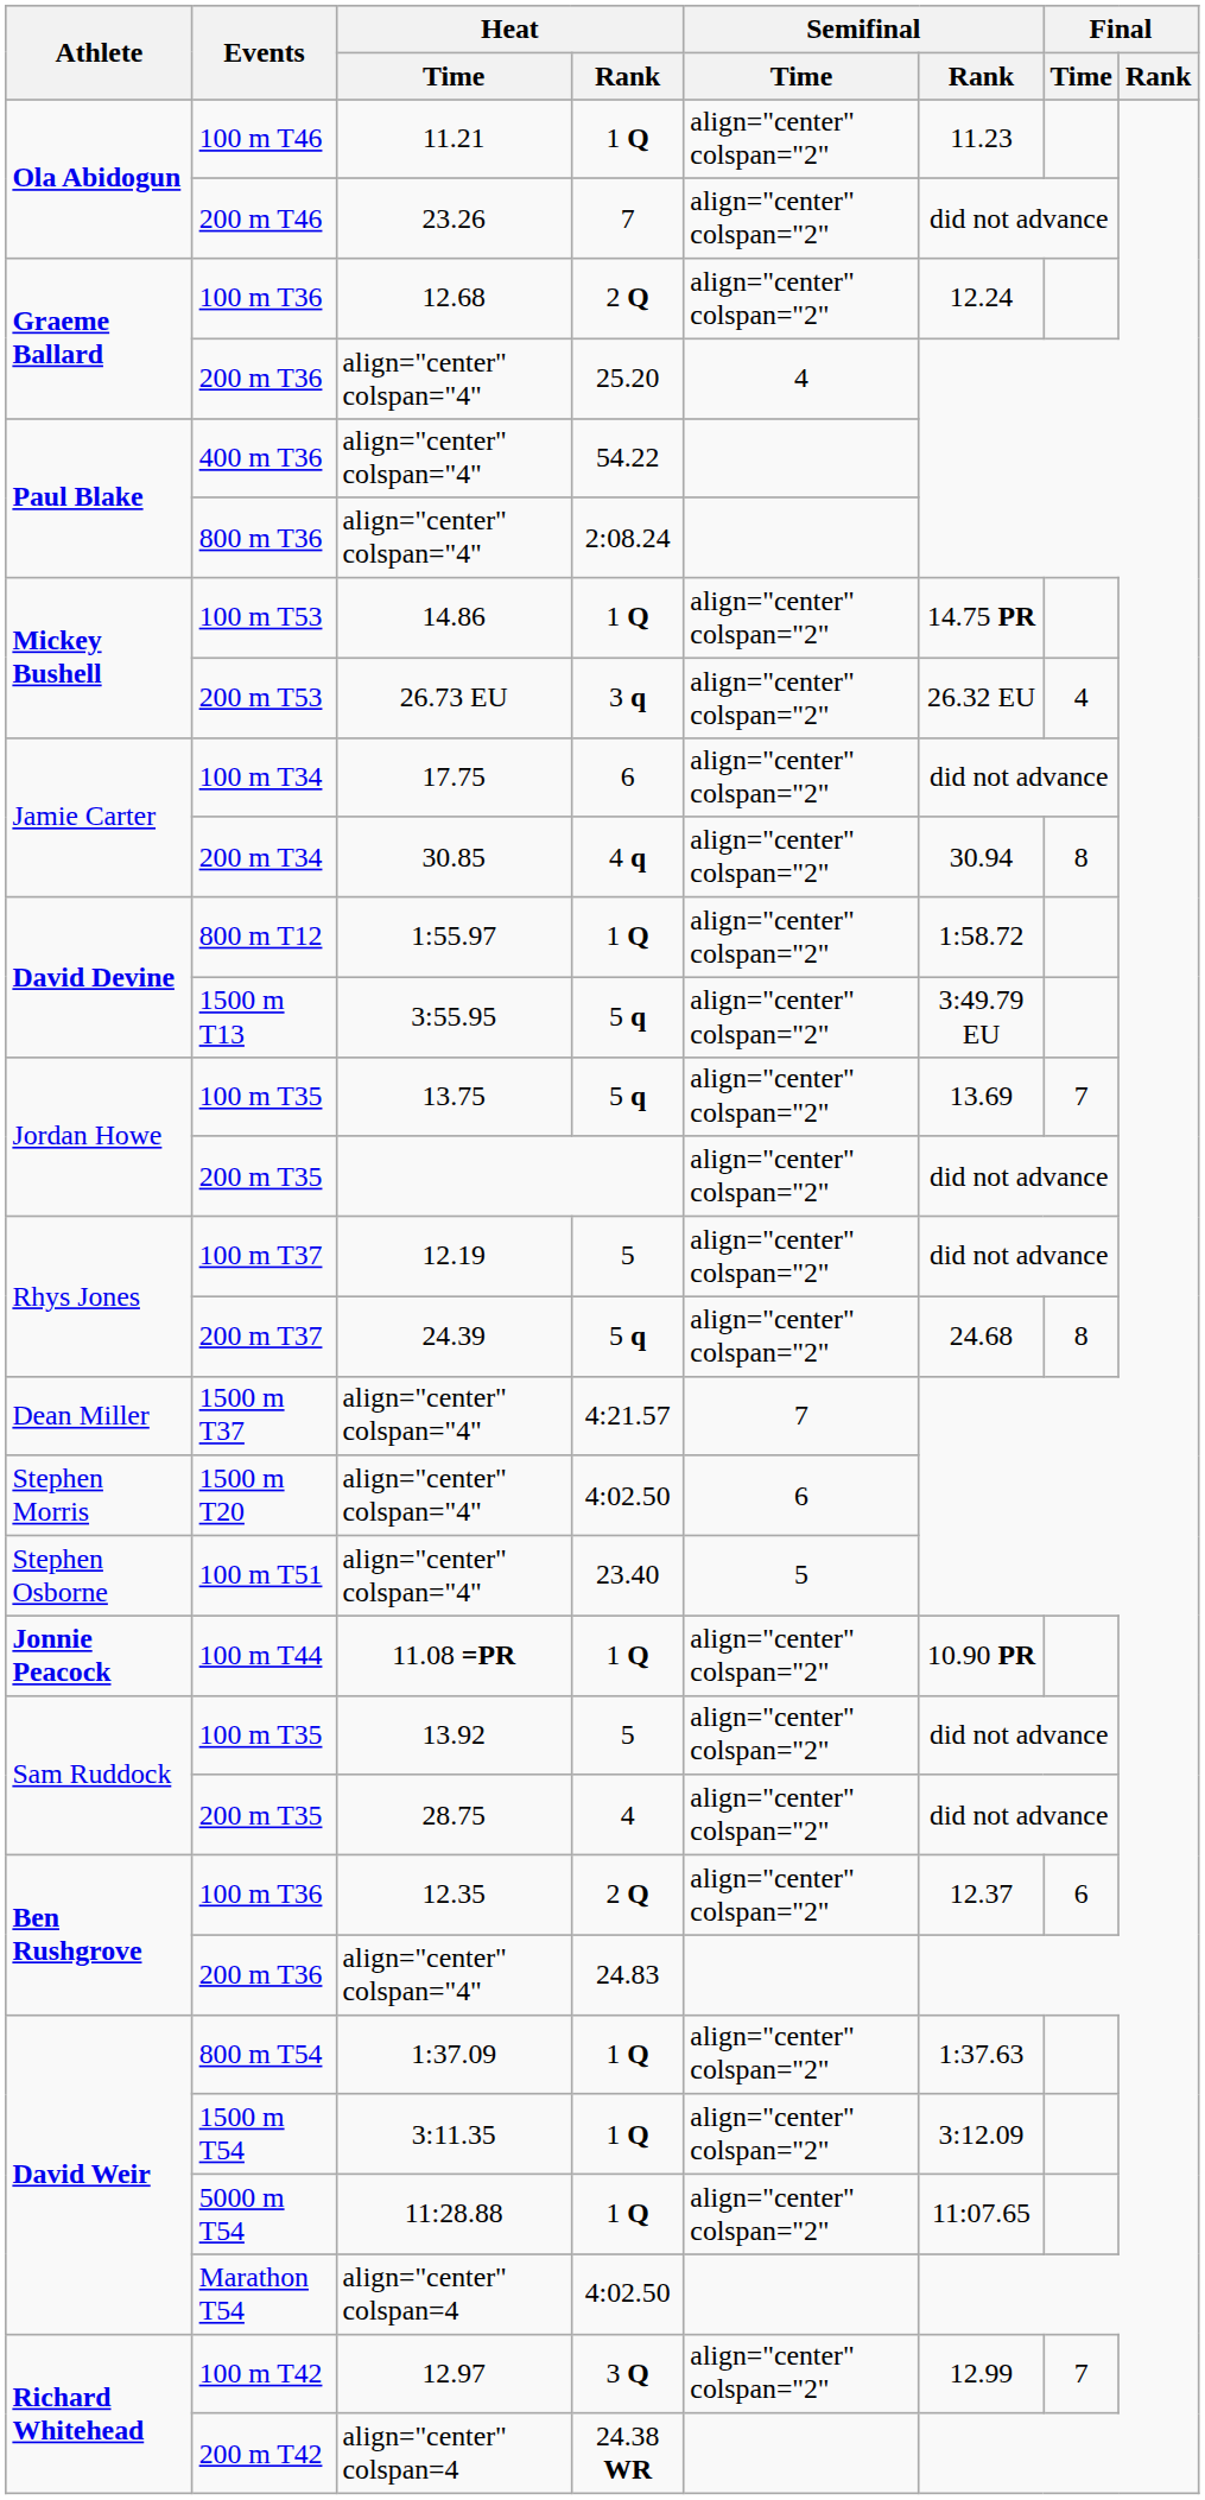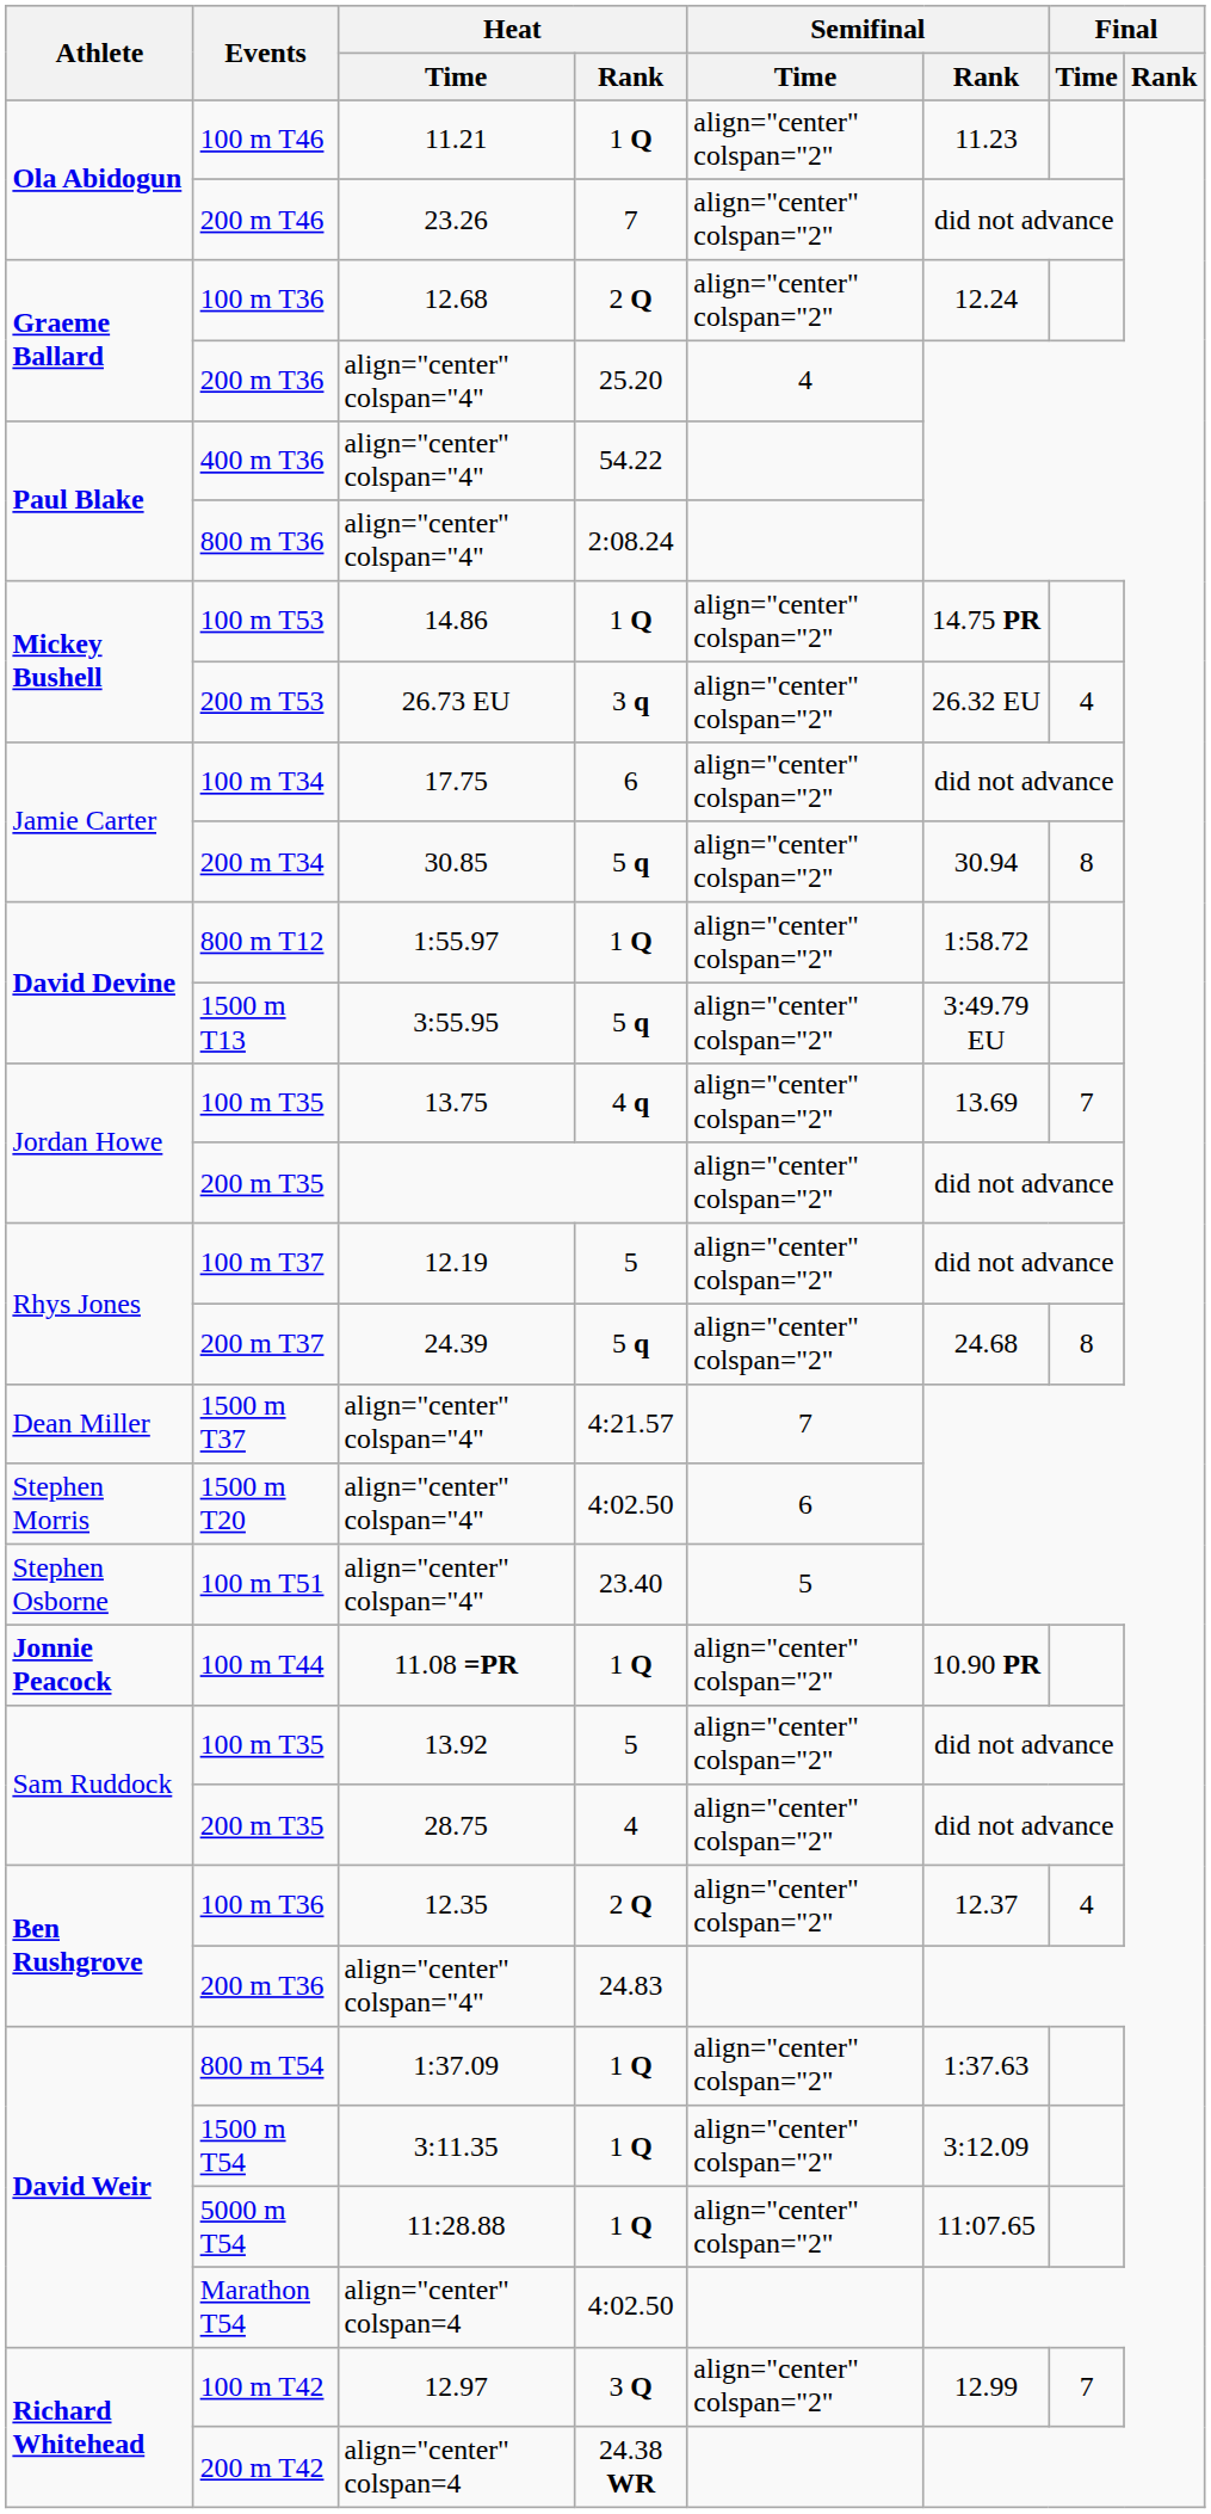200 m T34 | Heat / Rank: 4 q -> 5 q
Jordan Howe / 100 m T35 | Heat / Rank: 5 q -> 4 q
Ben Rushgrove / 100 m T36 | Final / Time: 6 -> 4
